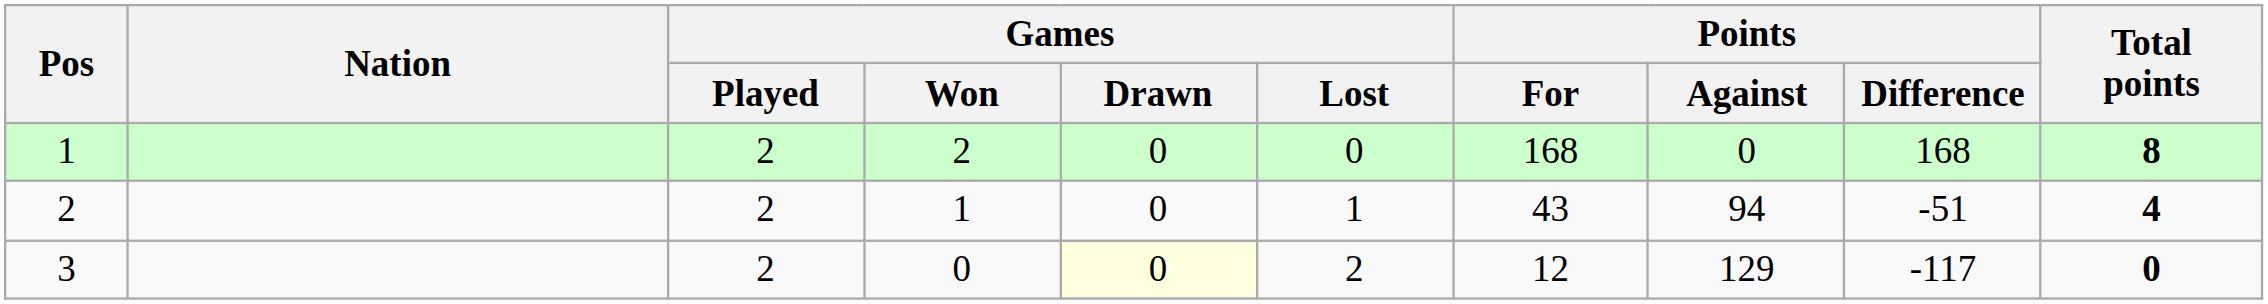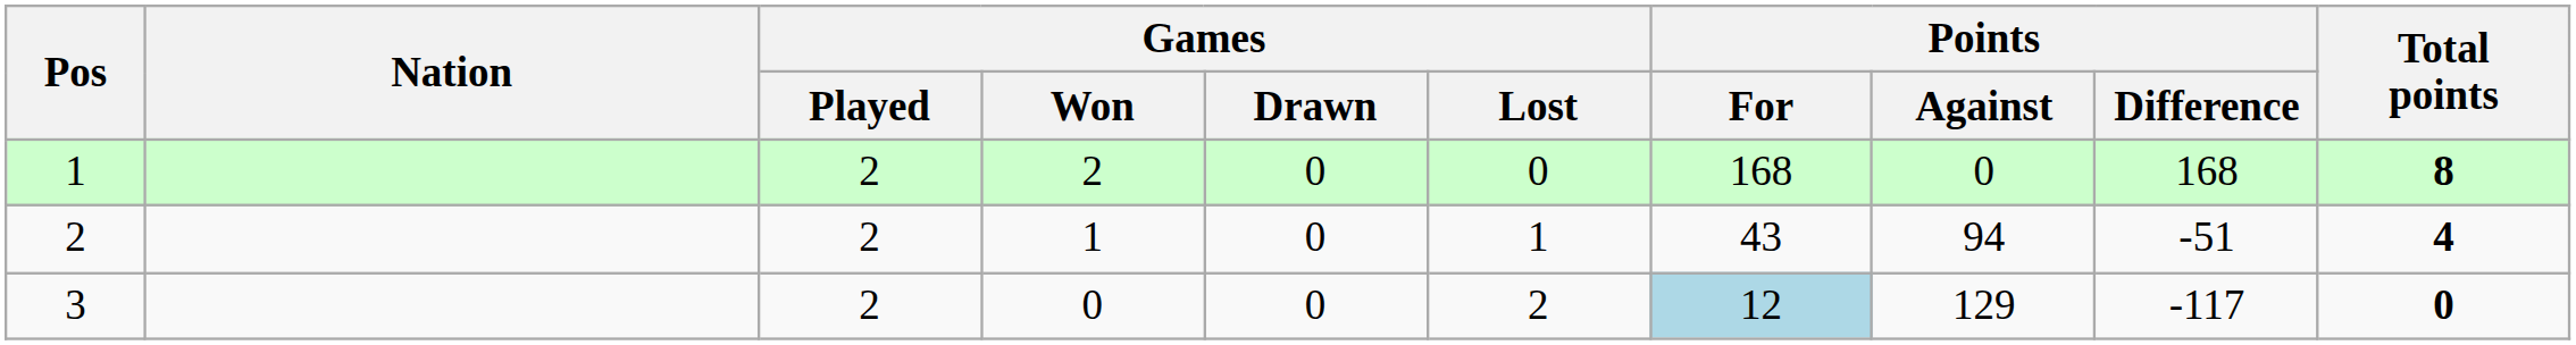3 | Games / Drawn: lightyellow background -> no background
3 | Points / For: no background -> lightblue background
